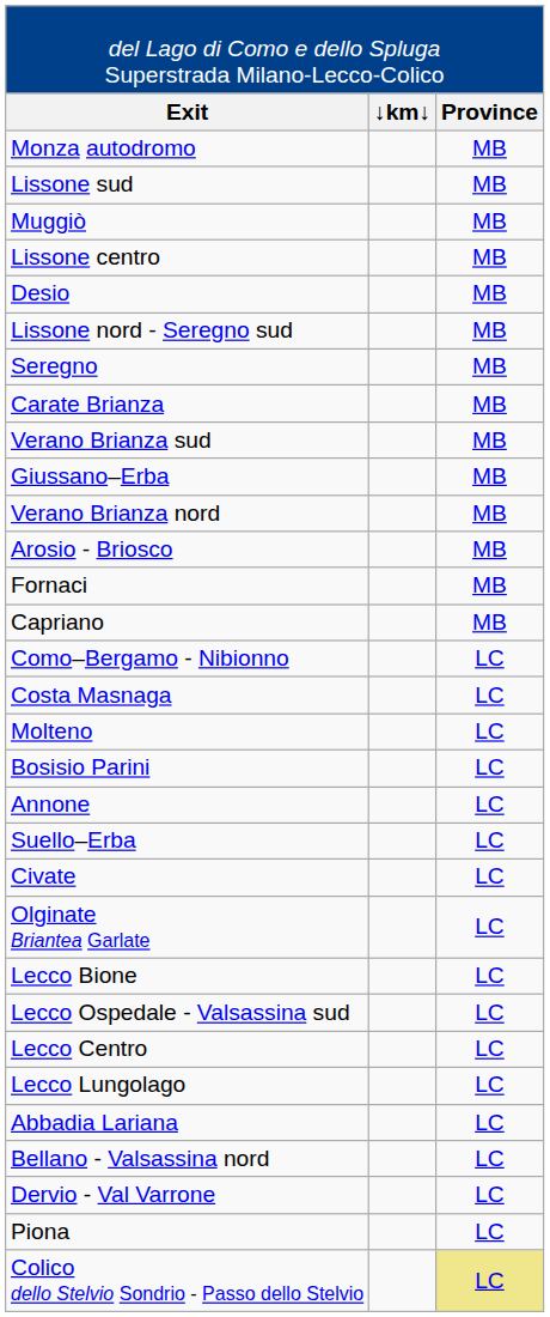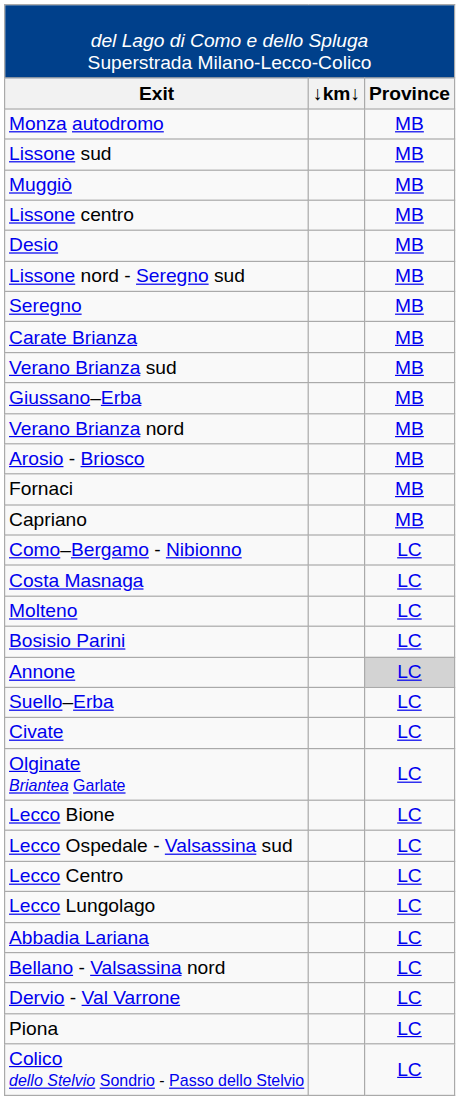Annone | column 3: no background -> lightgrey background
Colico dello Stelvio Sondrio - Passo dello Stelvio | column 3: khaki background -> no background
